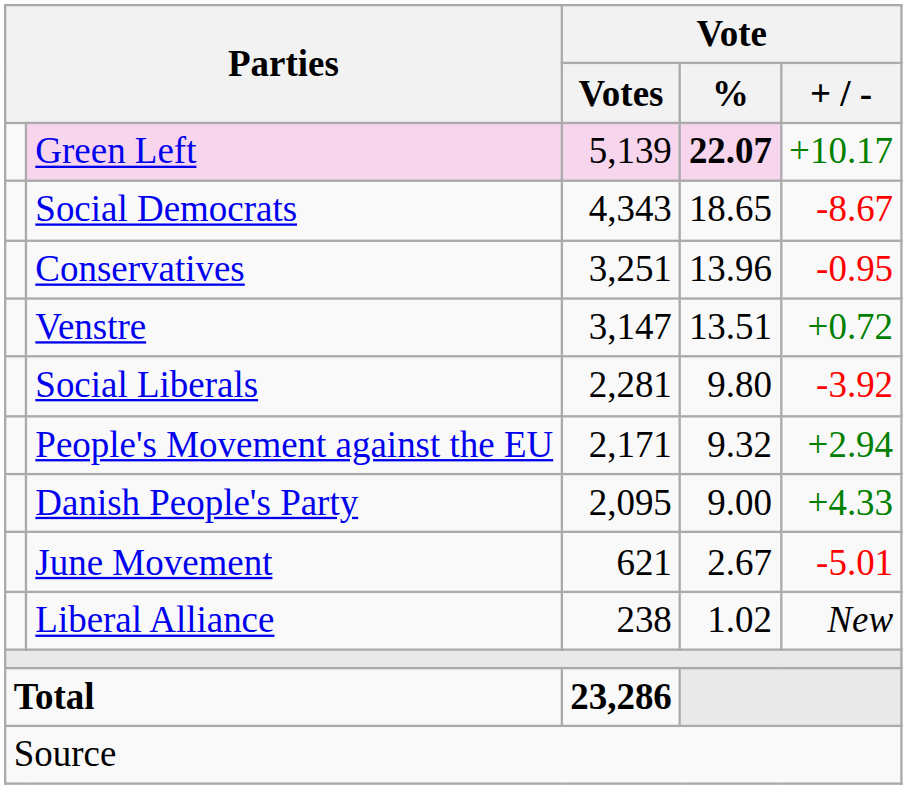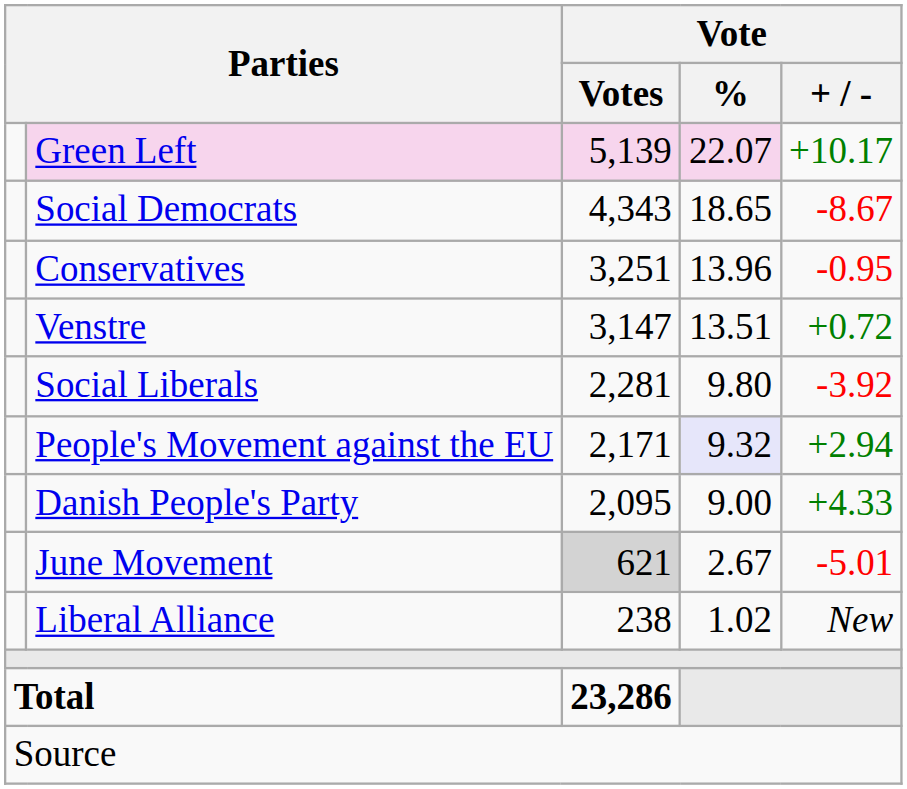Green Left | Vote / %: bold -> normal
People's Movement against the EU | Vote / %: no background -> lavender background
June Movement | Vote / Votes: no background -> lightgrey background
